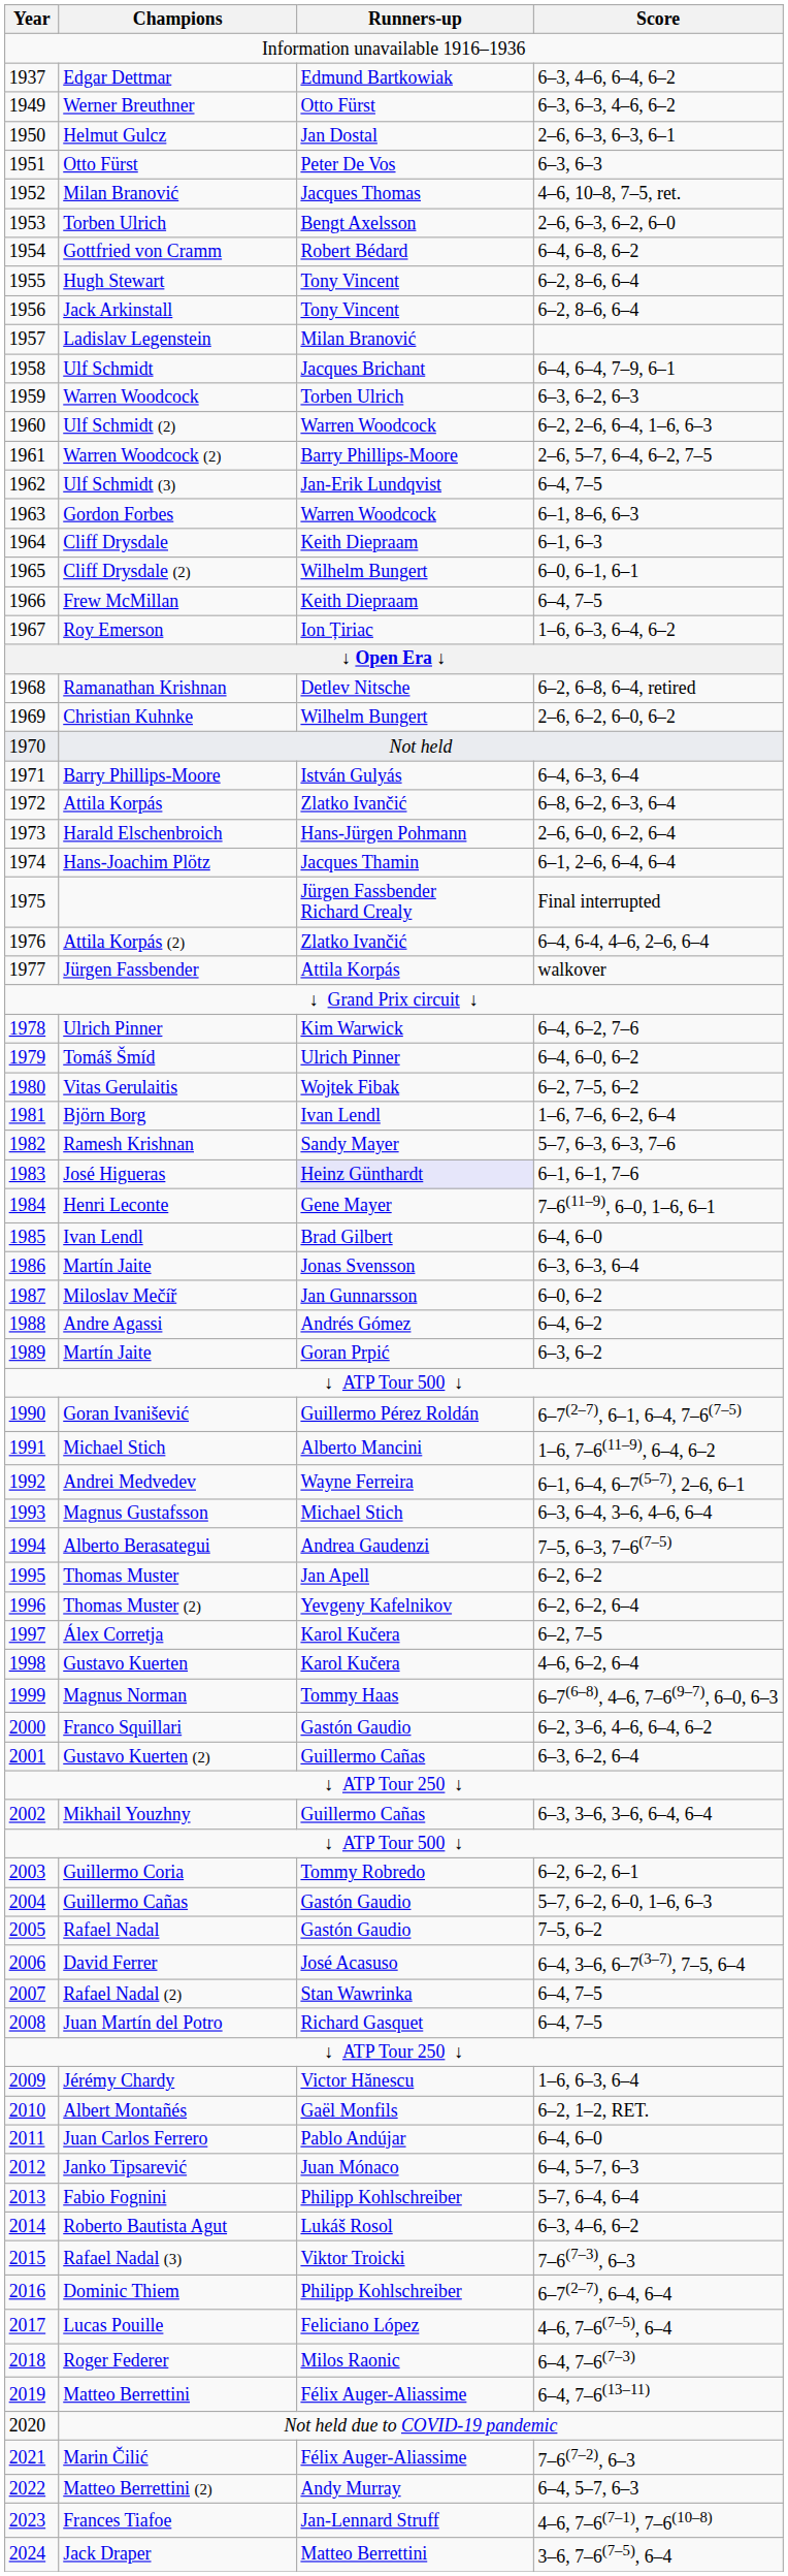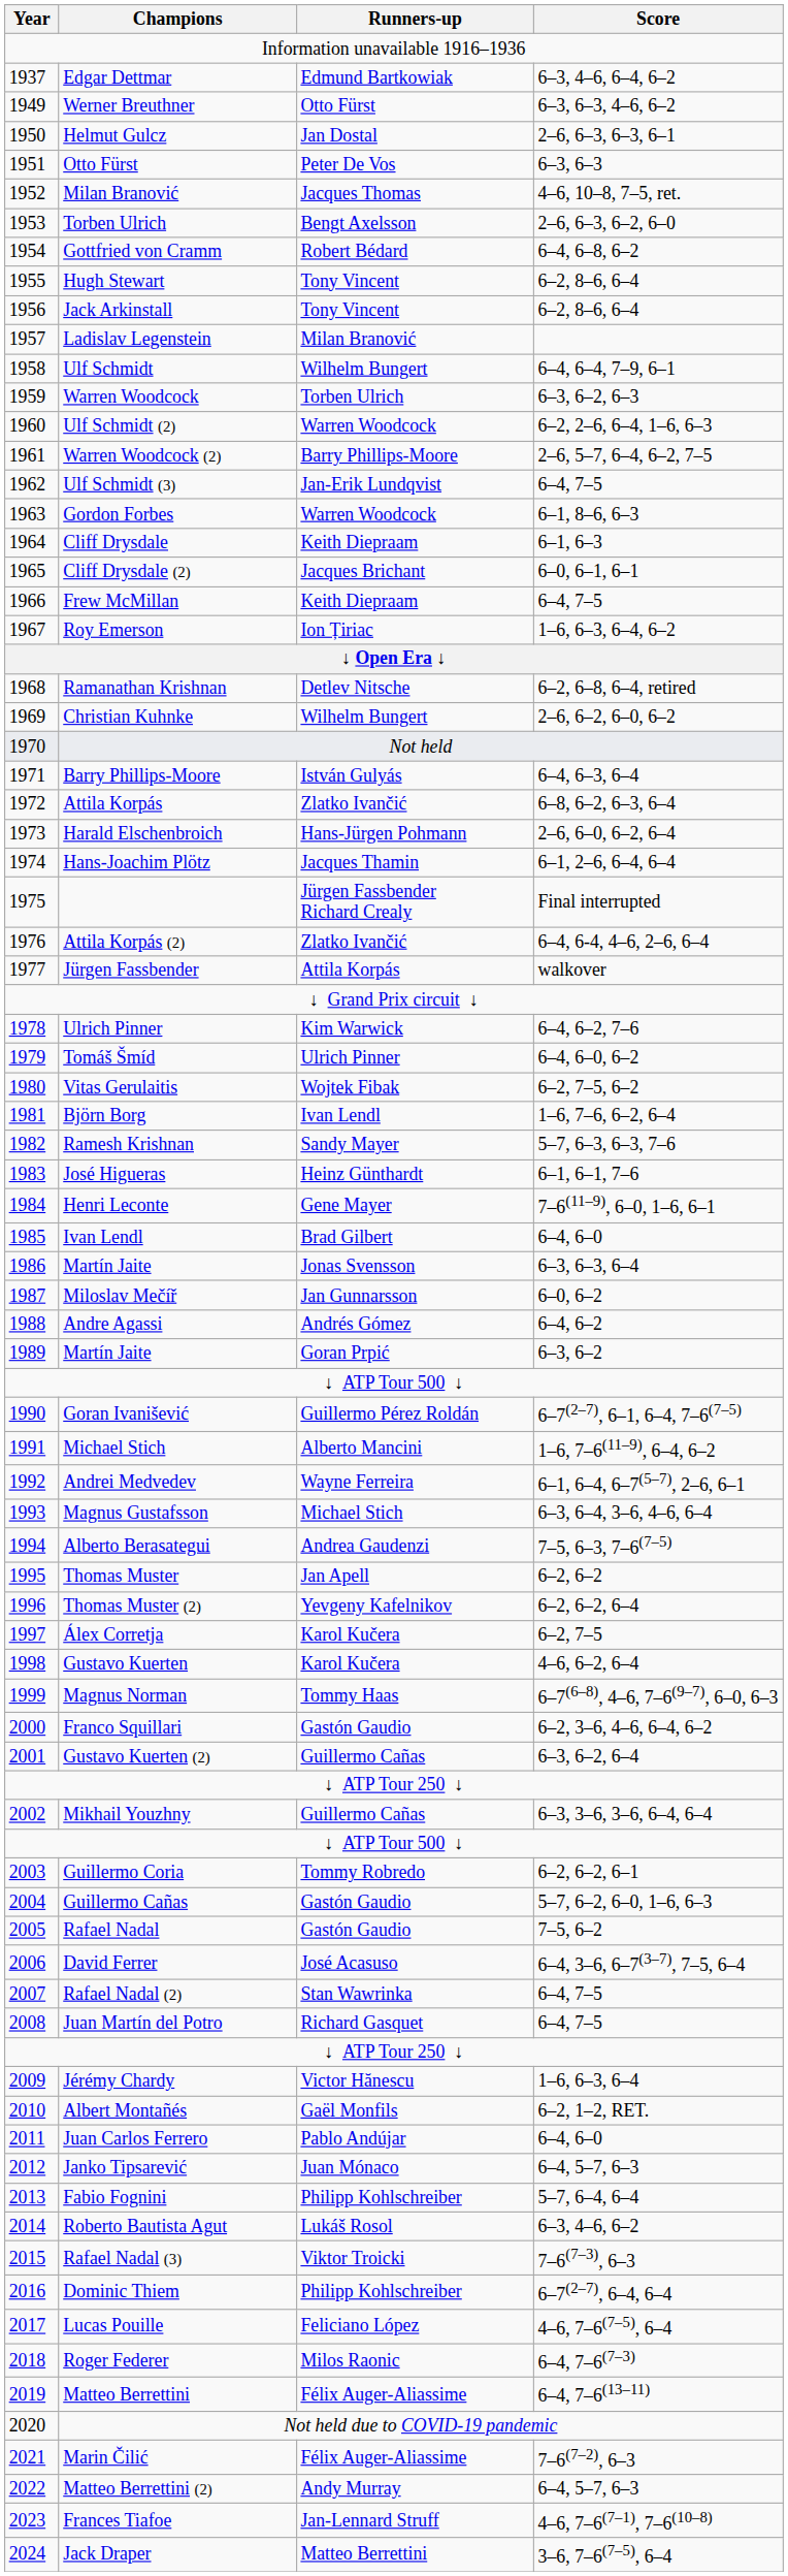Ulf Schmidt | Runners-up: Jacques Brichant -> Wilhelm Bungert
Cliff Drysdale (2) | Runners-up: Wilhelm Bungert -> Jacques Brichant
José Higueras | Runners-up: lavender background -> no background
